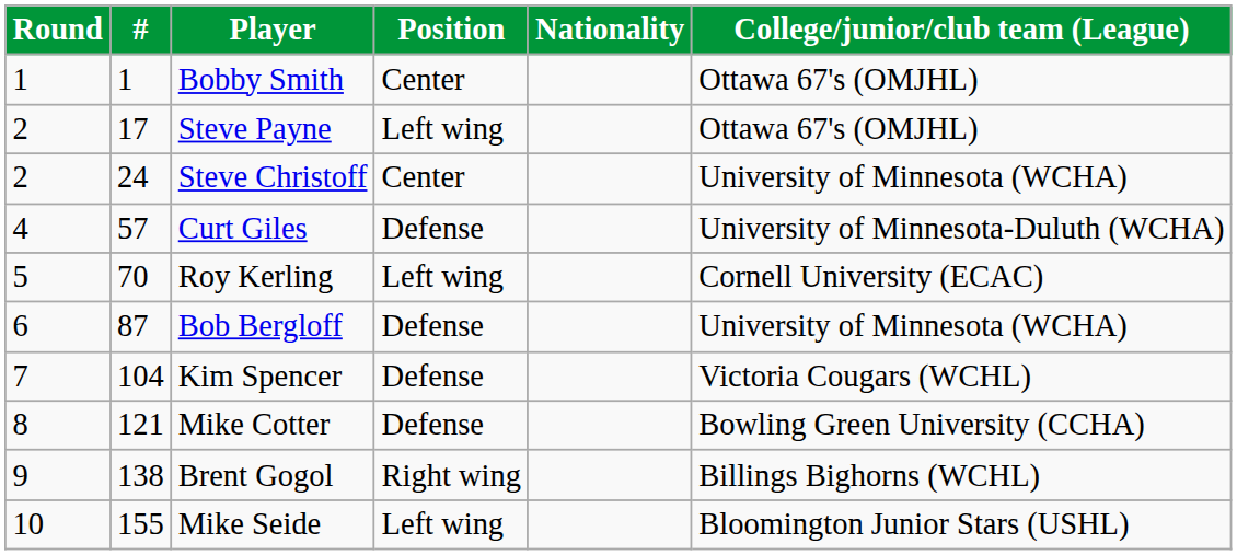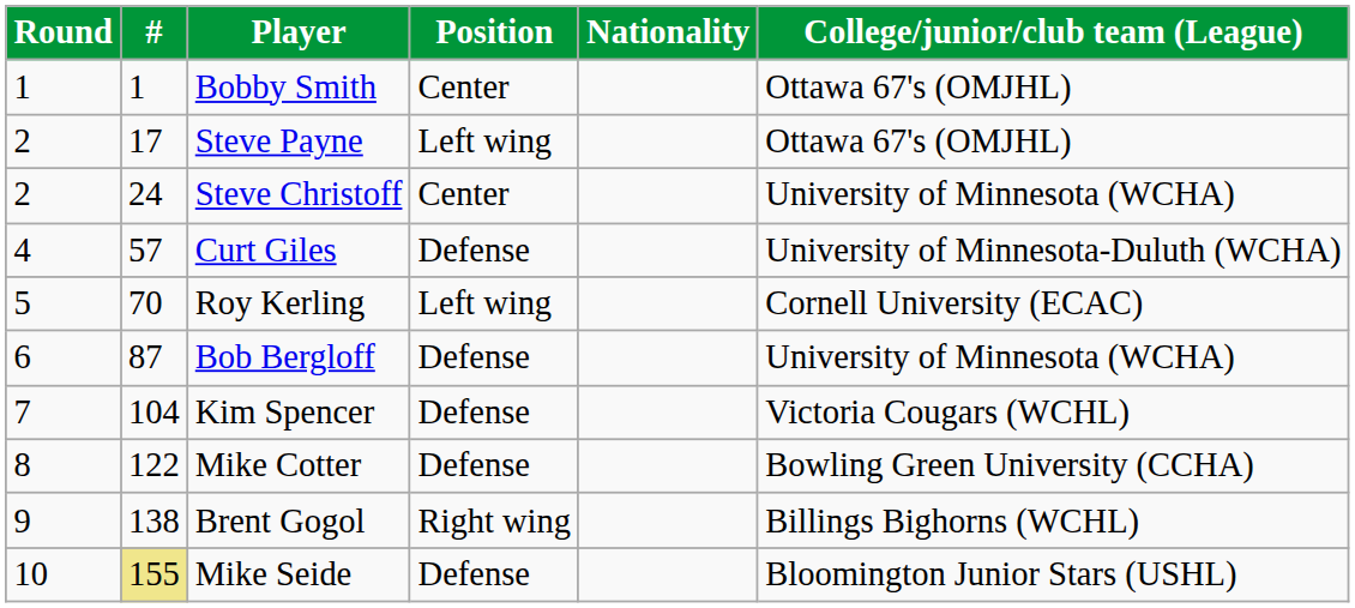Mike Cotter | #: 121 -> 122
Mike Seide | #: no background -> khaki background
Mike Seide | Position: Left wing -> Defense
